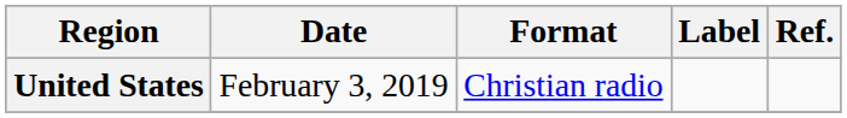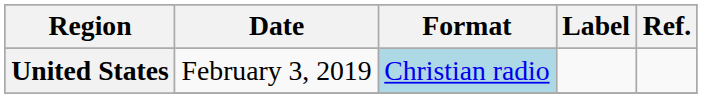United States / February 3, 2019 | Format: no background -> lightblue background
